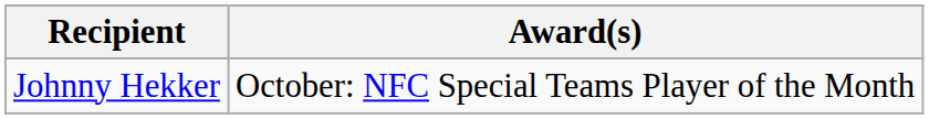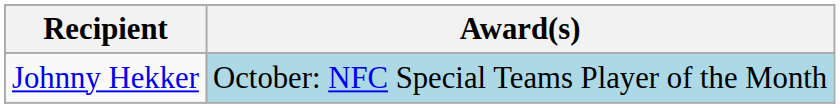Johnny Hekker | Award(s): no background -> lightblue background
